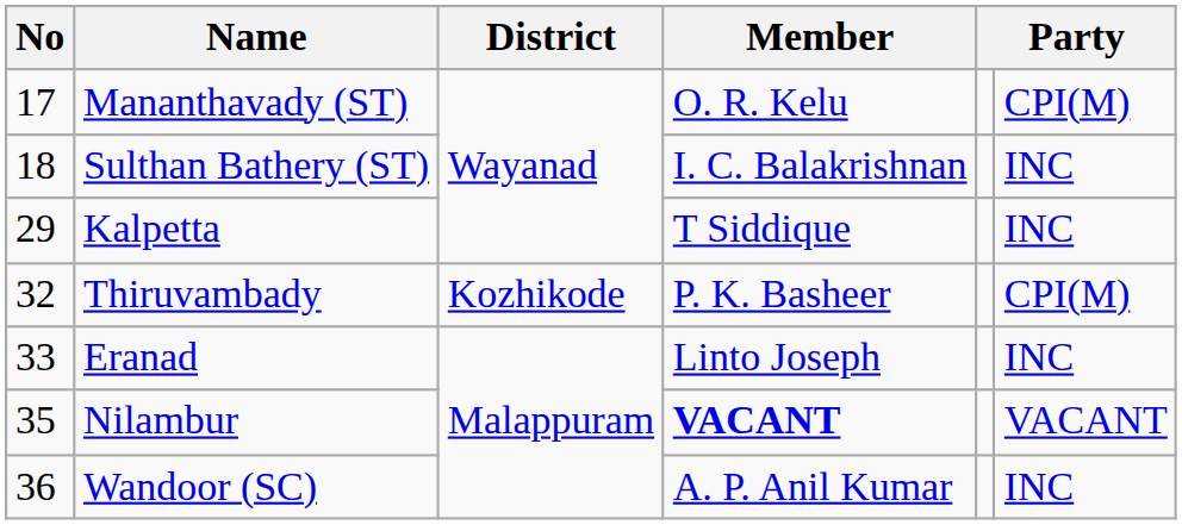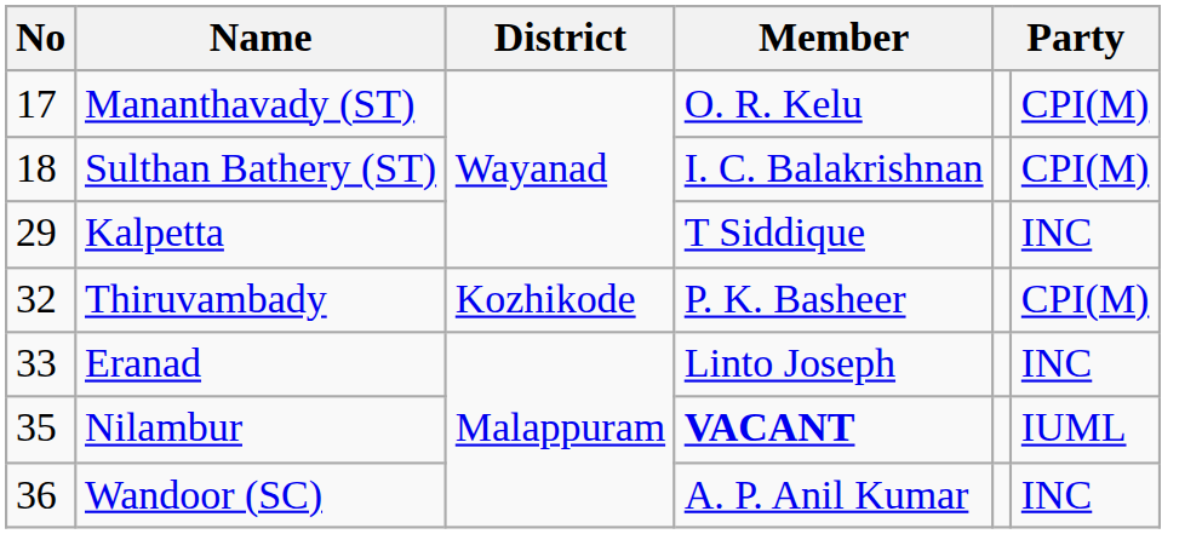Sulthan Bathery (ST) | column 6: INC -> CPI(M)
Nilambur | column 6: VACANT -> IUML
